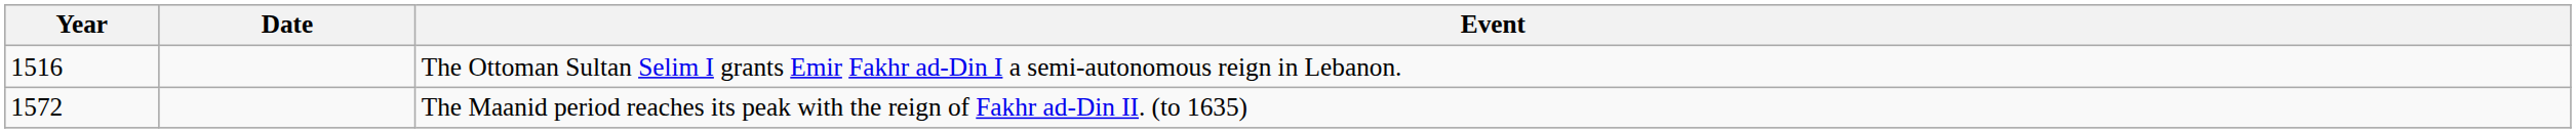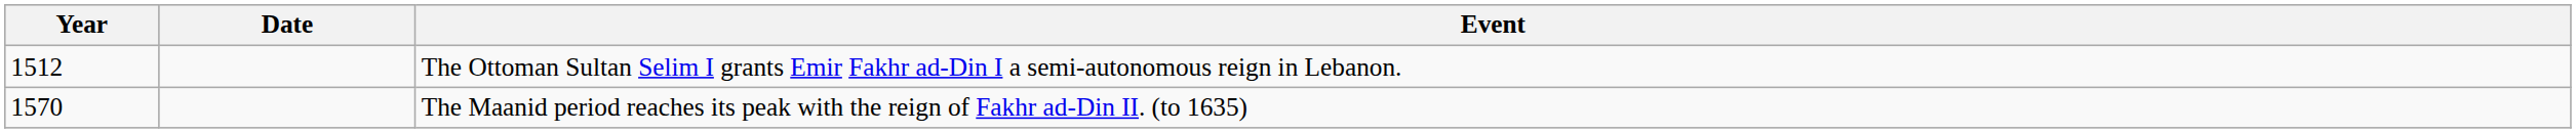row 2 | Year: 1516 -> 1512
row 3 | Year: 1572 -> 1570
